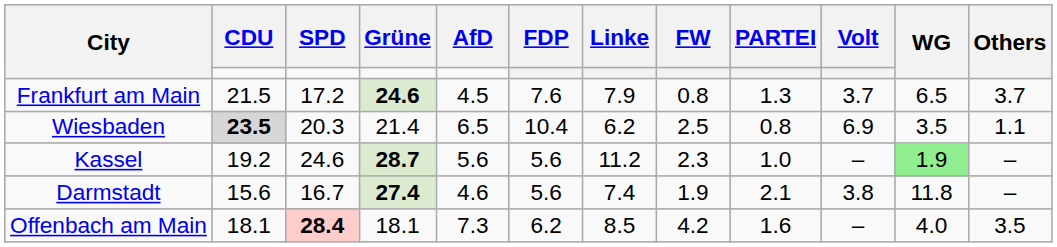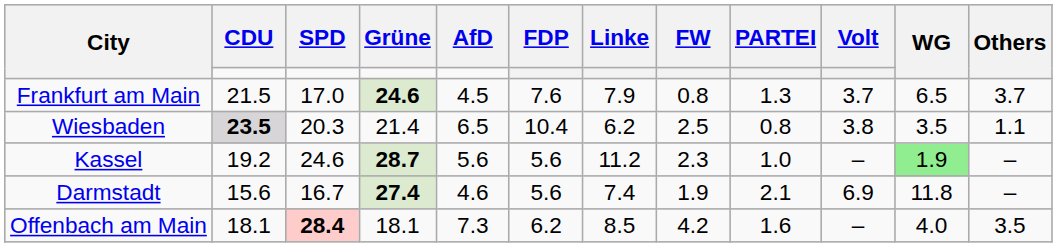Frankfurt am Main | SPD: 17.2 -> 17.0
Wiesbaden | Volt: 6.9 -> 3.8
Darmstadt | Volt: 3.8 -> 6.9
